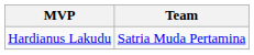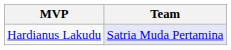Hardianus Lakudu | Team: no background -> lavender background
